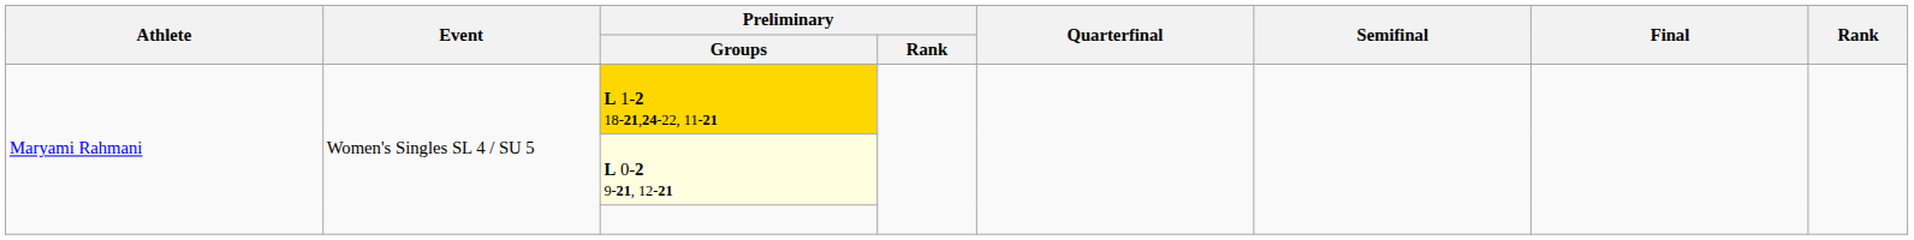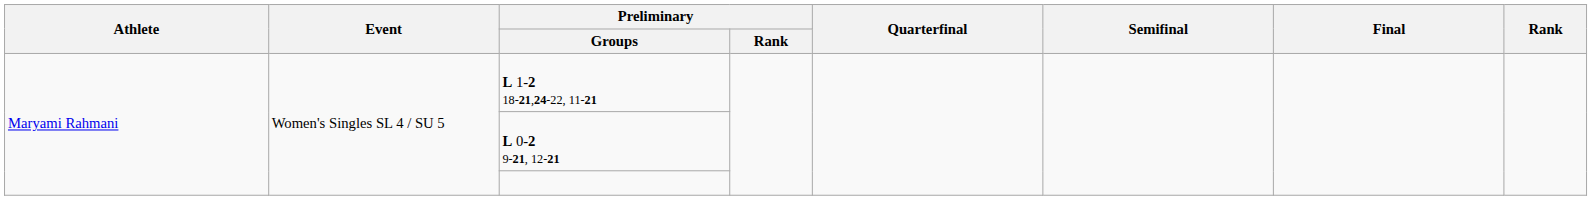L 1-2 18-21,24-22, 11-21 | Preliminary / Groups: gold background -> no background
L 0-2 9-21, 12-21 | Preliminary / Groups: lightyellow background -> no background
